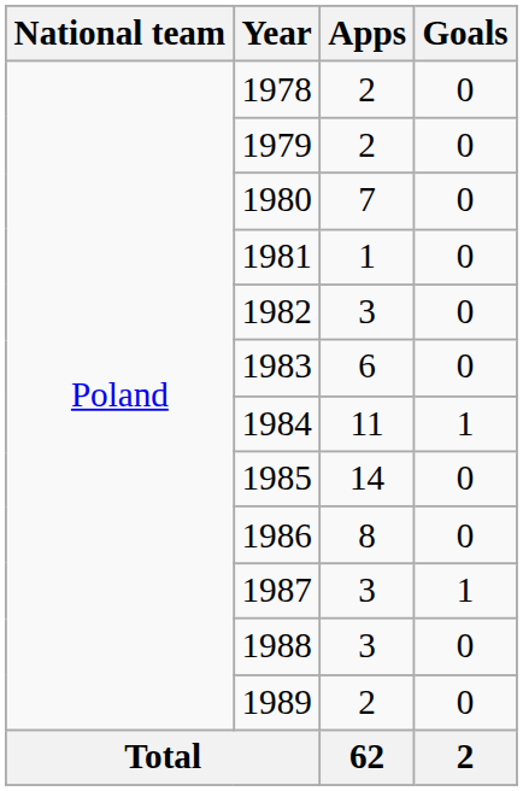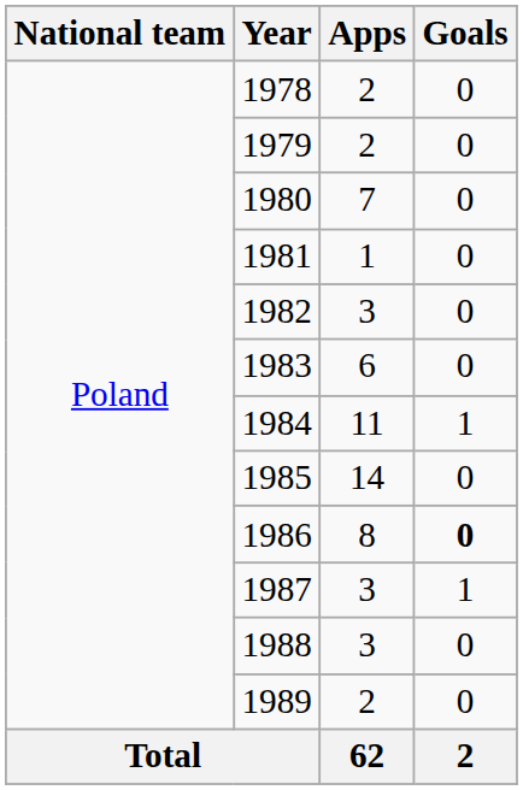1986 | Goals: normal -> bold
